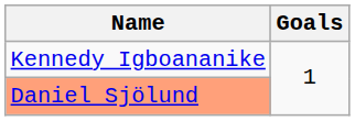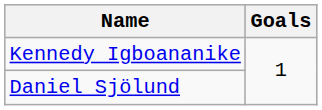Daniel Sjölund | Name: lightsalmon background -> no background
